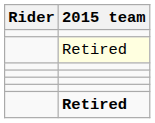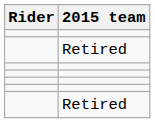row 3 | 2015 team: lightyellow background -> no background
row 8 | 2015 team: bold -> normal
